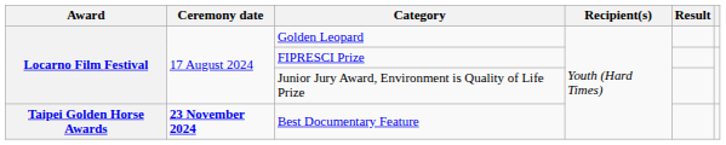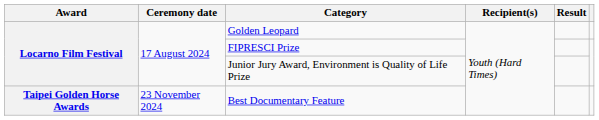Best Documentary Feature | Ceremony date: bold -> normal
